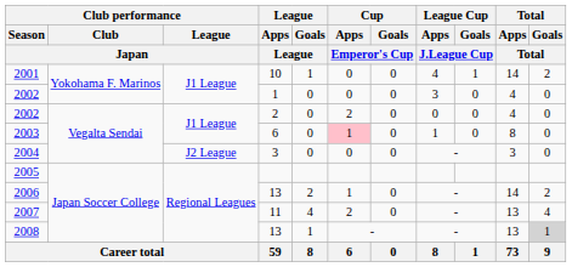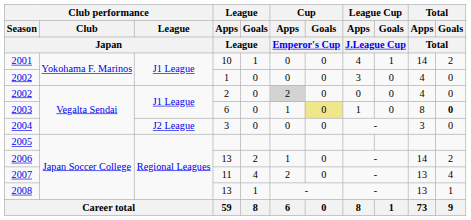2002 / 2 | Cup / Apps / Emperor's Cup: no background -> lightgrey background
2003 | Cup / Apps / Emperor's Cup: pink background -> no background
2003 | Cup / Goals / Emperor's Cup: no background -> khaki background
2003 | Total / Goals / Total: normal -> bold
2008 | Total / Goals / Total: lightgrey background -> no background
